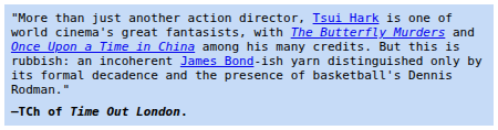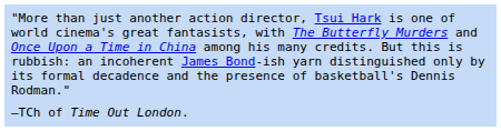row 2 | column 1: bold -> normal
